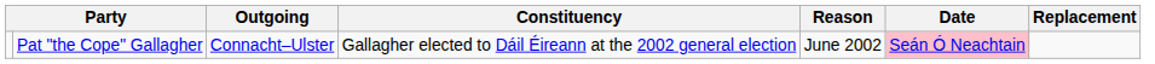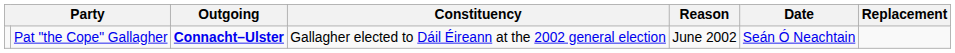Pat "the Cope" Gallagher | Outgoing: normal -> bold
Pat "the Cope" Gallagher | Date: pink background -> no background
